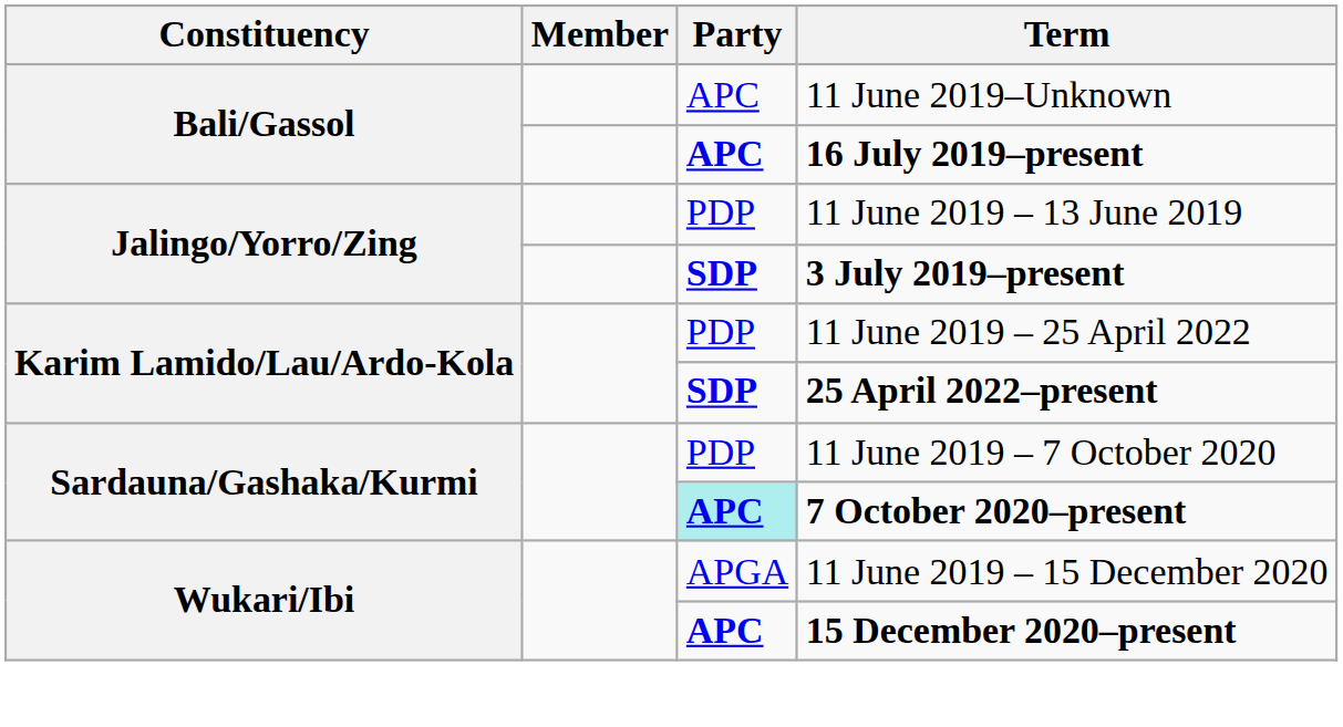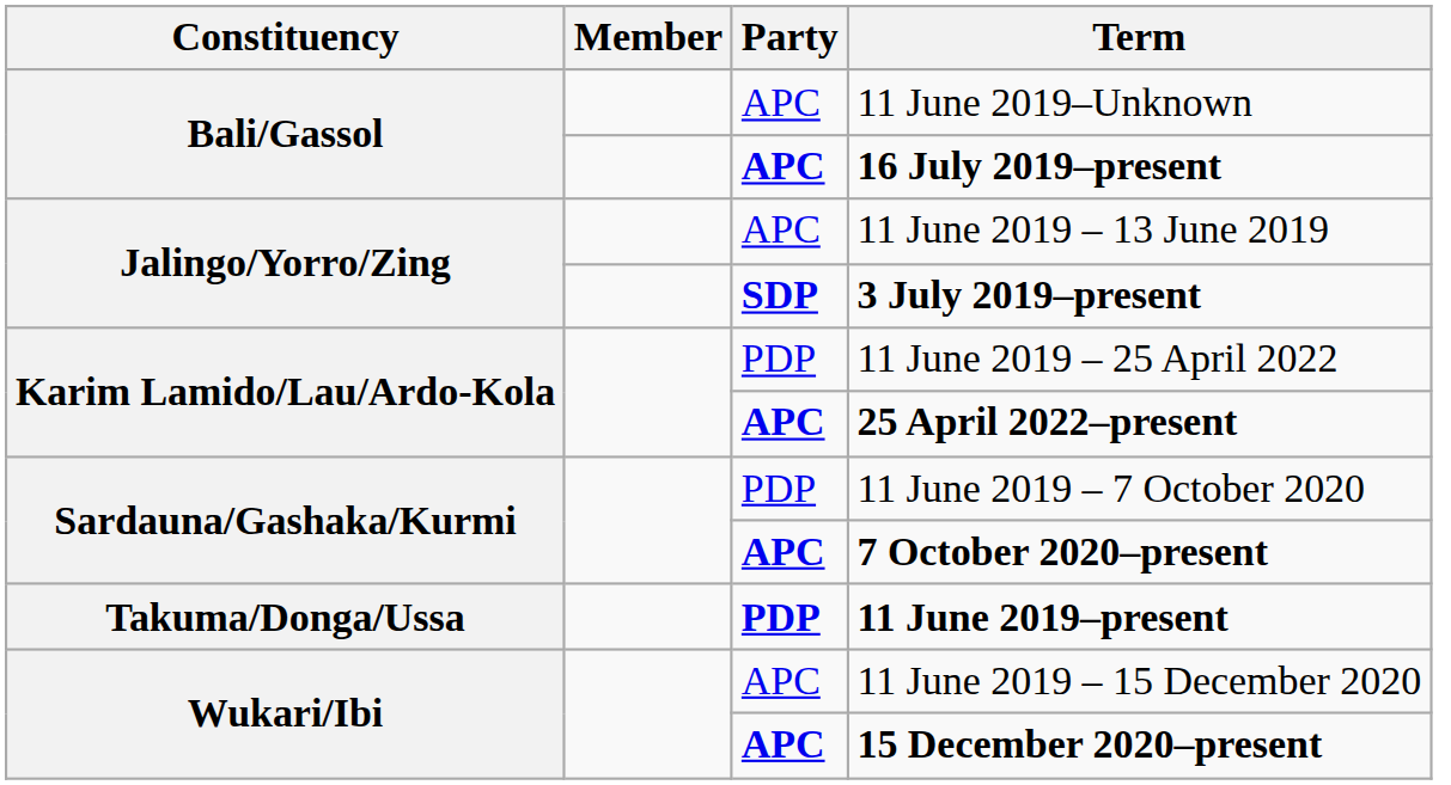11 June 2019 – 13 June 2019 | Party: PDP -> APC
25 April 2022–present | Party: SDP -> APC
7 October 2020–present | Party: paleturquoise background -> no background
+ row: Takuma/Donga/Ussa | PDP | 11 June 2019–present
11 June 2019 – 15 December 2020 | Party: APGA -> APC
